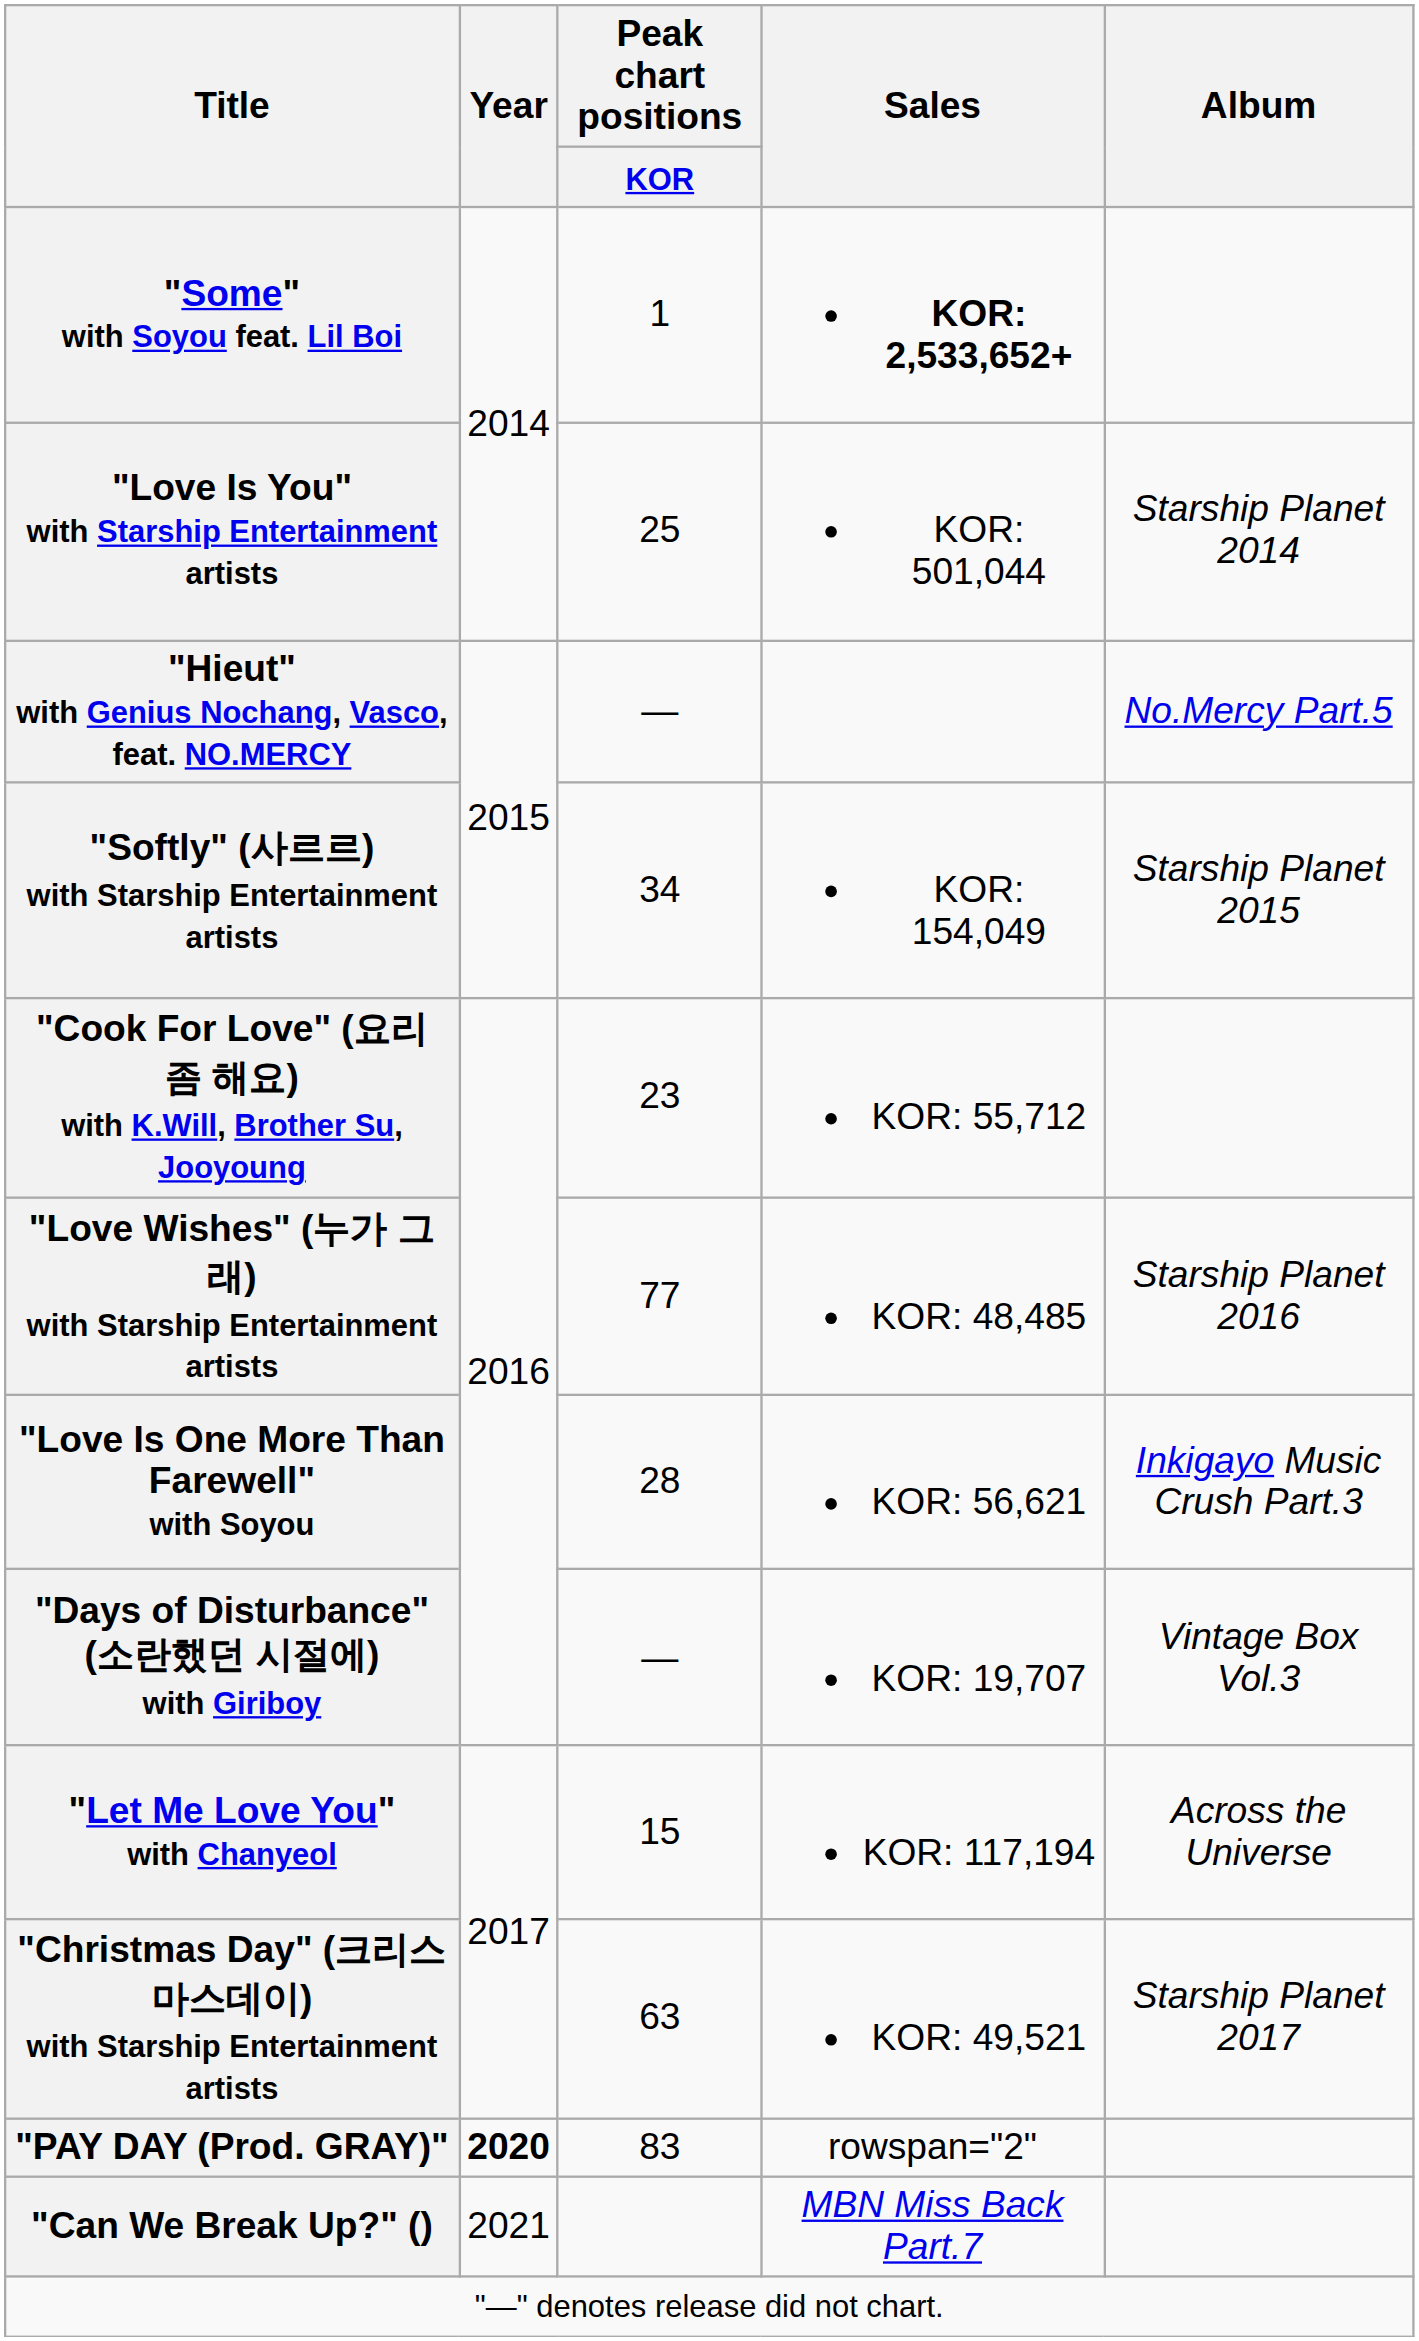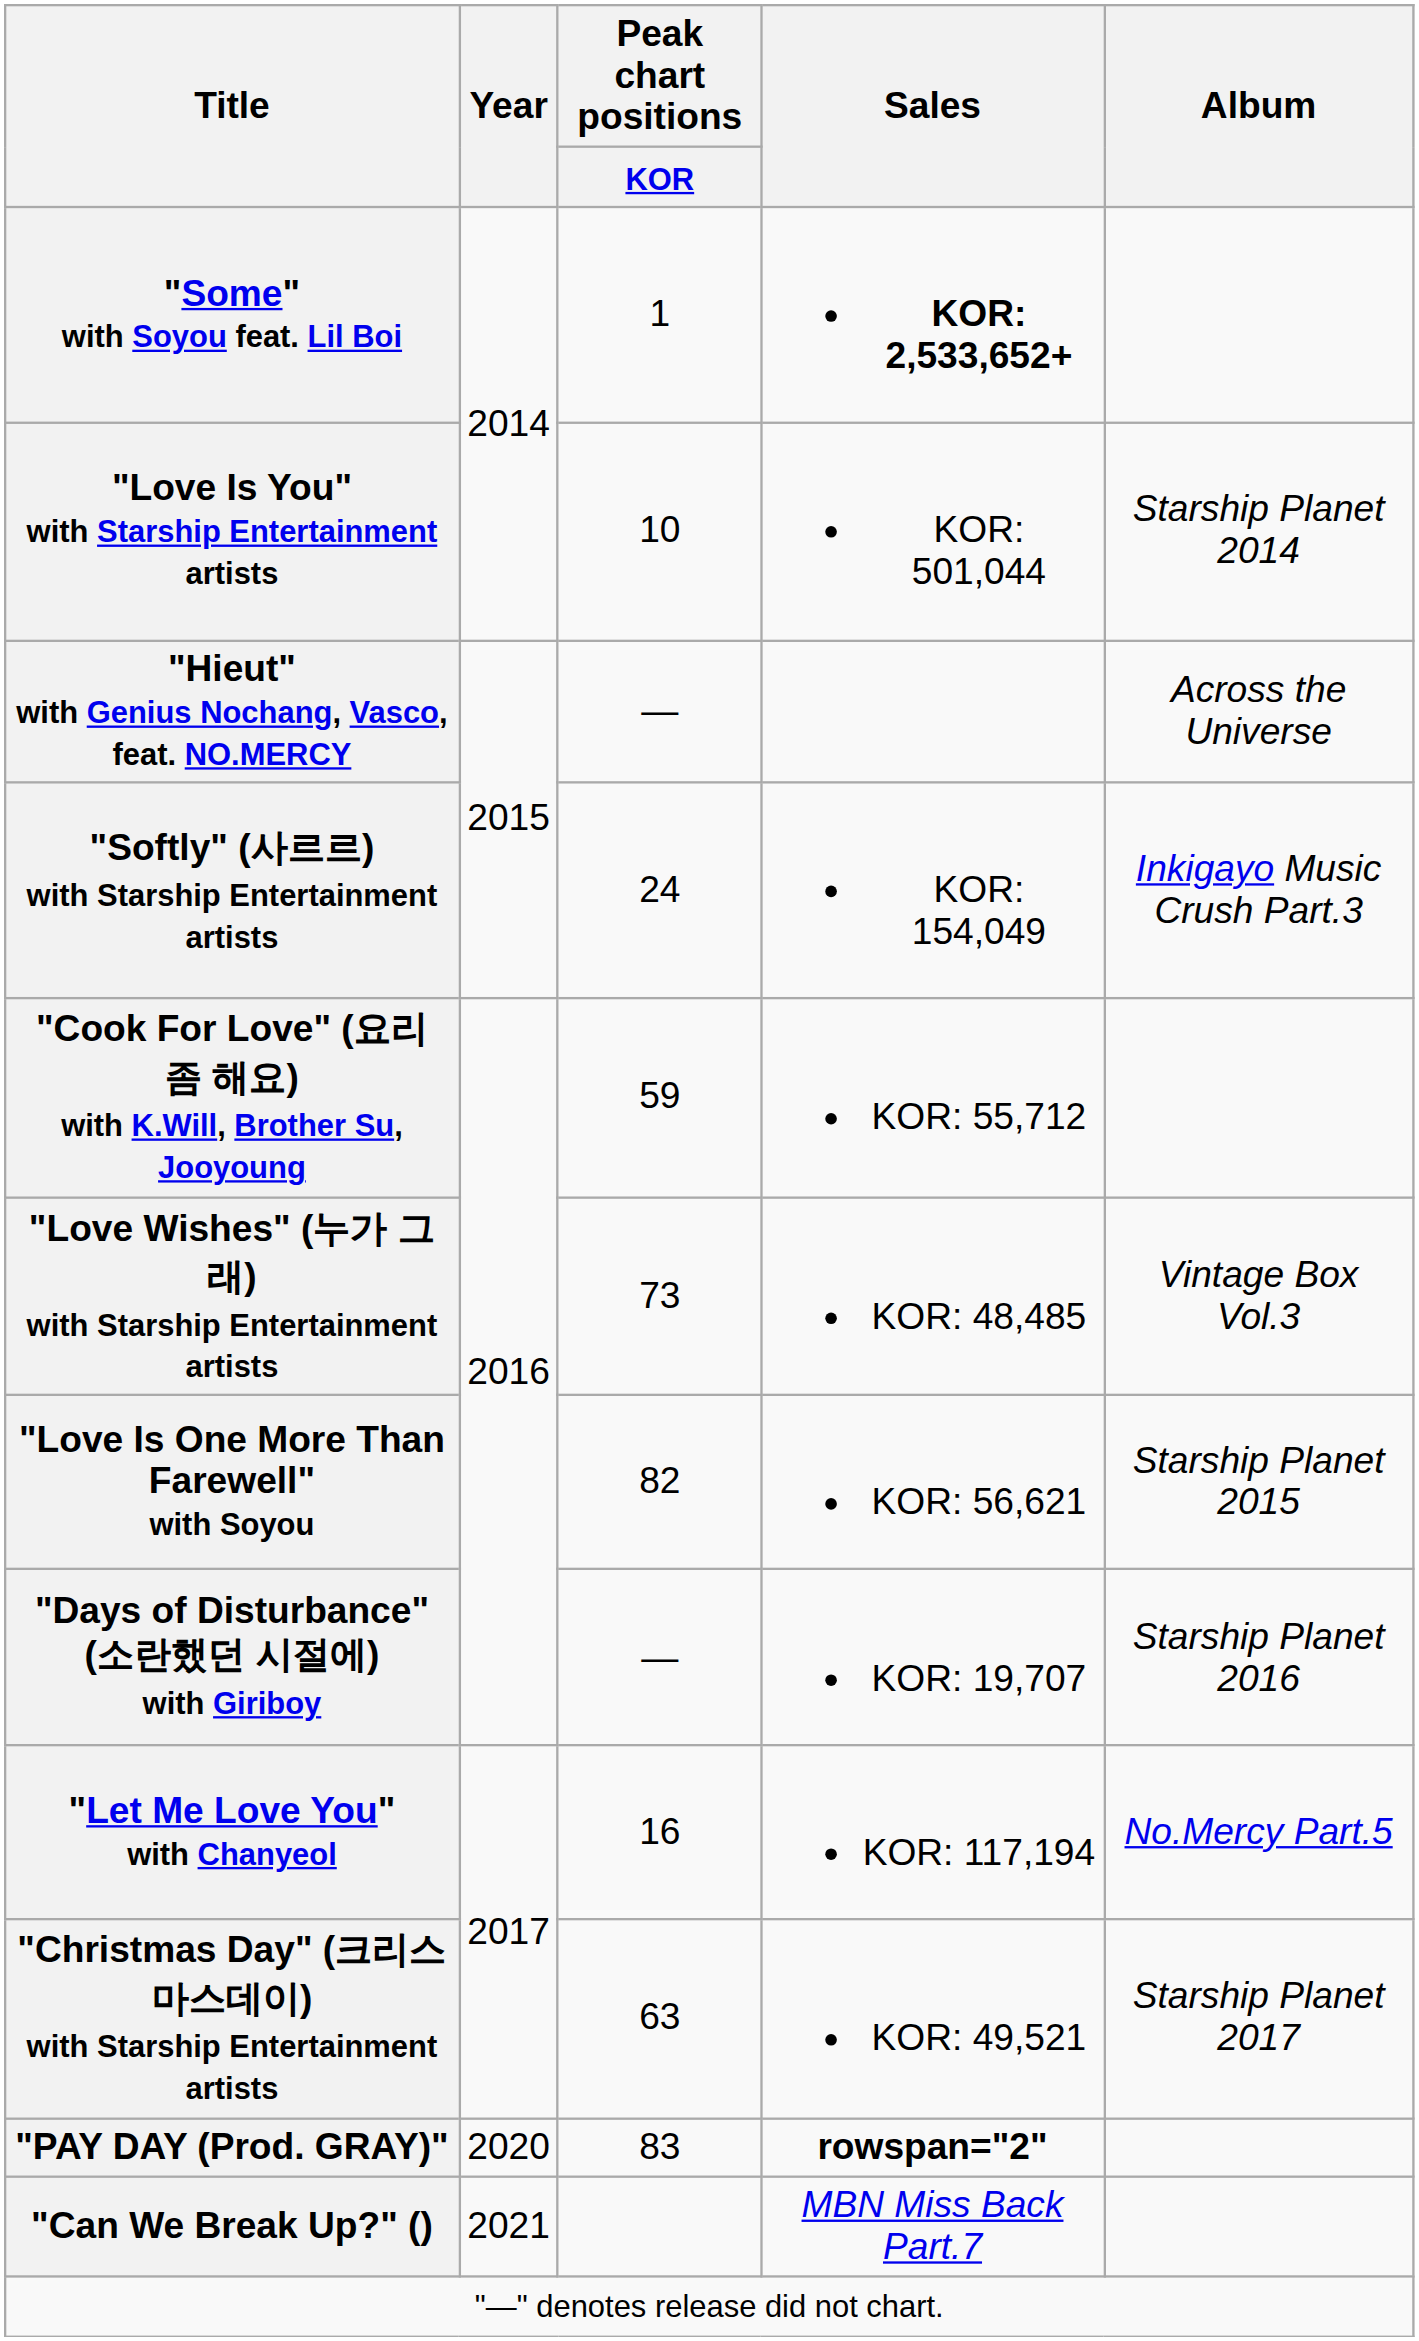"Love Is You" with Starship Entertainment artists | Peak chart positions / KOR: 25 -> 10
"Hieut" with Genius Nochang, Vasco, feat. NO.MERCY | Album: No.Mercy Part.5 -> Across the Universe
"Softly" (사르르) with Starship Entertainment artists | Peak chart positions / KOR: 34 -> 24
"Softly" (사르르) with Starship Entertainment artists | Album: Starship Planet 2015 -> Inkigayo Music Crush Part.3
"Cook For Love" (요리 좀 해요) with K.Will, Brother Su, Jooyoung | Peak chart positions / KOR: 23 -> 59
"Love Wishes" (누가 그래) with Starship Entertainment artists | Peak chart positions / KOR: 77 -> 73
"Love Wishes" (누가 그래) with Starship Entertainment artists | Album: Starship Planet 2016 -> Vintage Box Vol.3
"Love Is One More Than Farewell" with Soyou | Peak chart positions / KOR: 28 -> 82
"Love Is One More Than Farewell" with Soyou | Album: Inkigayo Music Crush Part.3 -> Starship Planet 2015
"Days of Disturbance" (소란했던 시절에) with Giriboy | Album: Vintage Box Vol.3 -> Starship Planet 2016
"Let Me Love You" with Chanyeol | Peak chart positions / KOR: 15 -> 16
"Let Me Love You" with Chanyeol | Album: Across the Universe -> No.Mercy Part.5
"PAY DAY (Prod. GRAY)" | Year: bold -> normal
"PAY DAY (Prod. GRAY)" | Sales: normal -> bold
